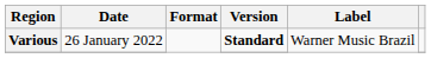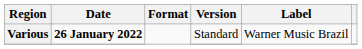Various | Date: normal -> bold
Various | Version: bold -> normal
